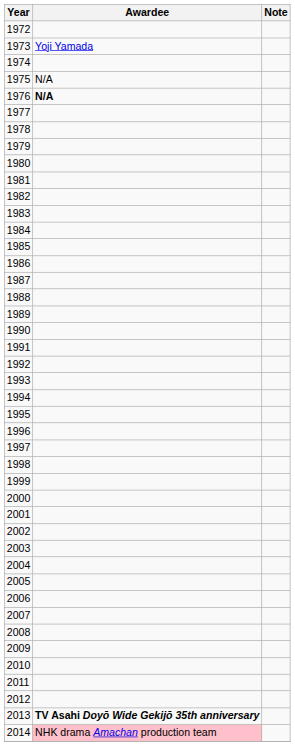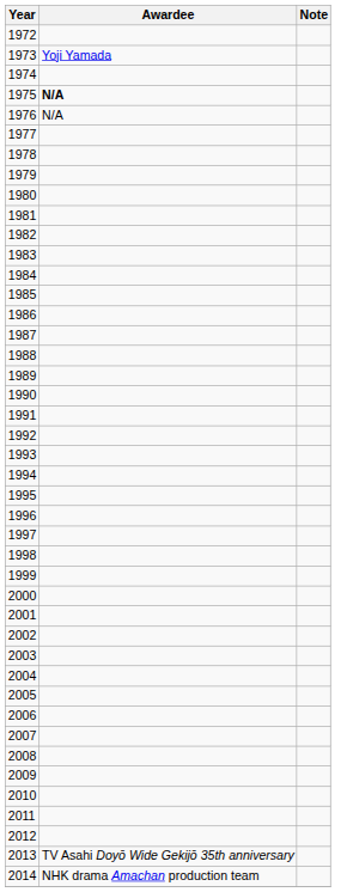1975 | Awardee: normal -> bold
1976 | Awardee: bold -> normal
2013 | Awardee: bold -> normal
2014 | Awardee: pink background -> no background
